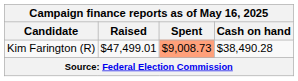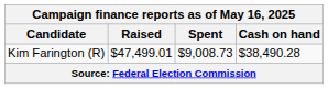Kim Farington (R) | Spent: lightsalmon background -> no background
